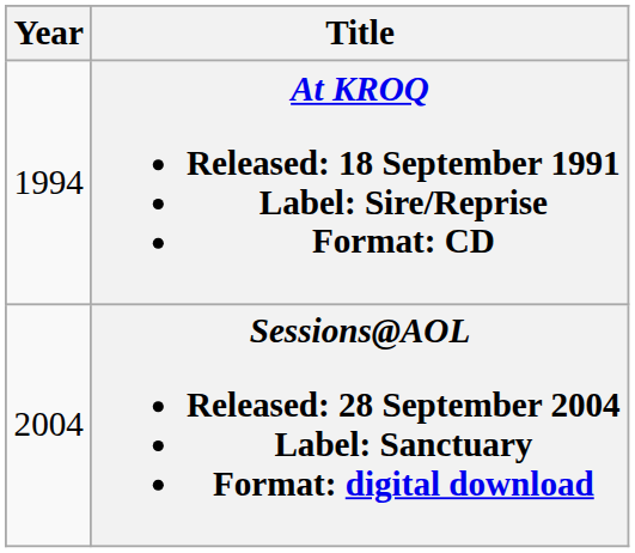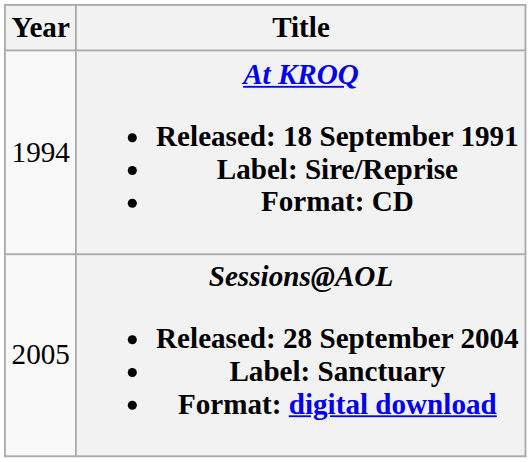row 3 | Year: 2004 -> 2005
